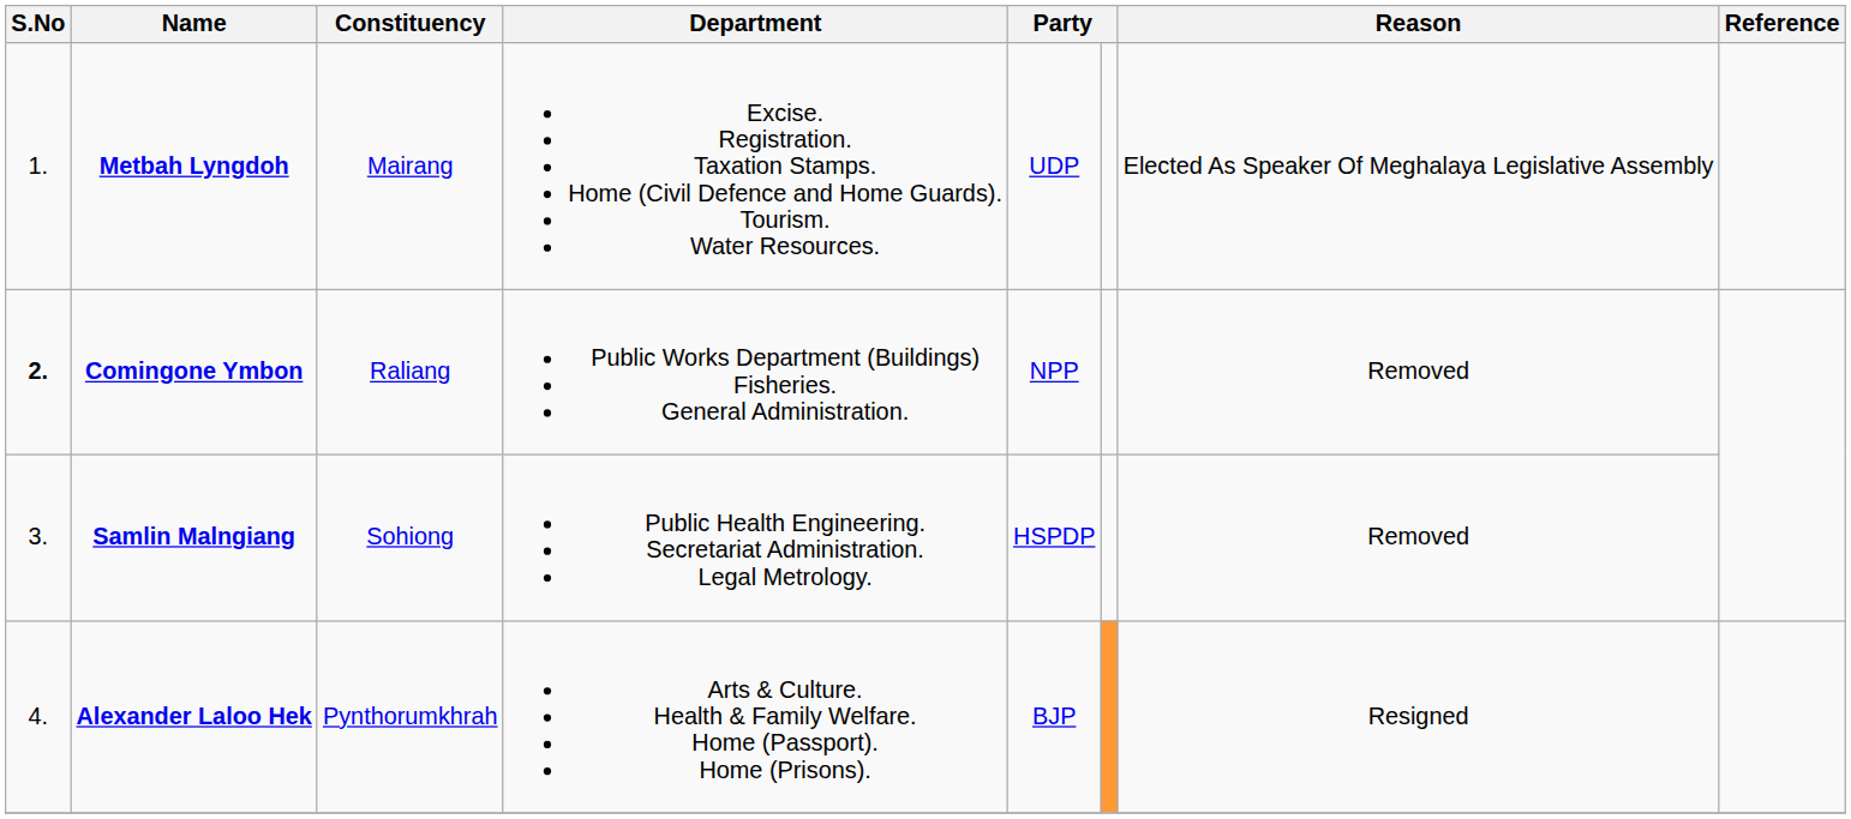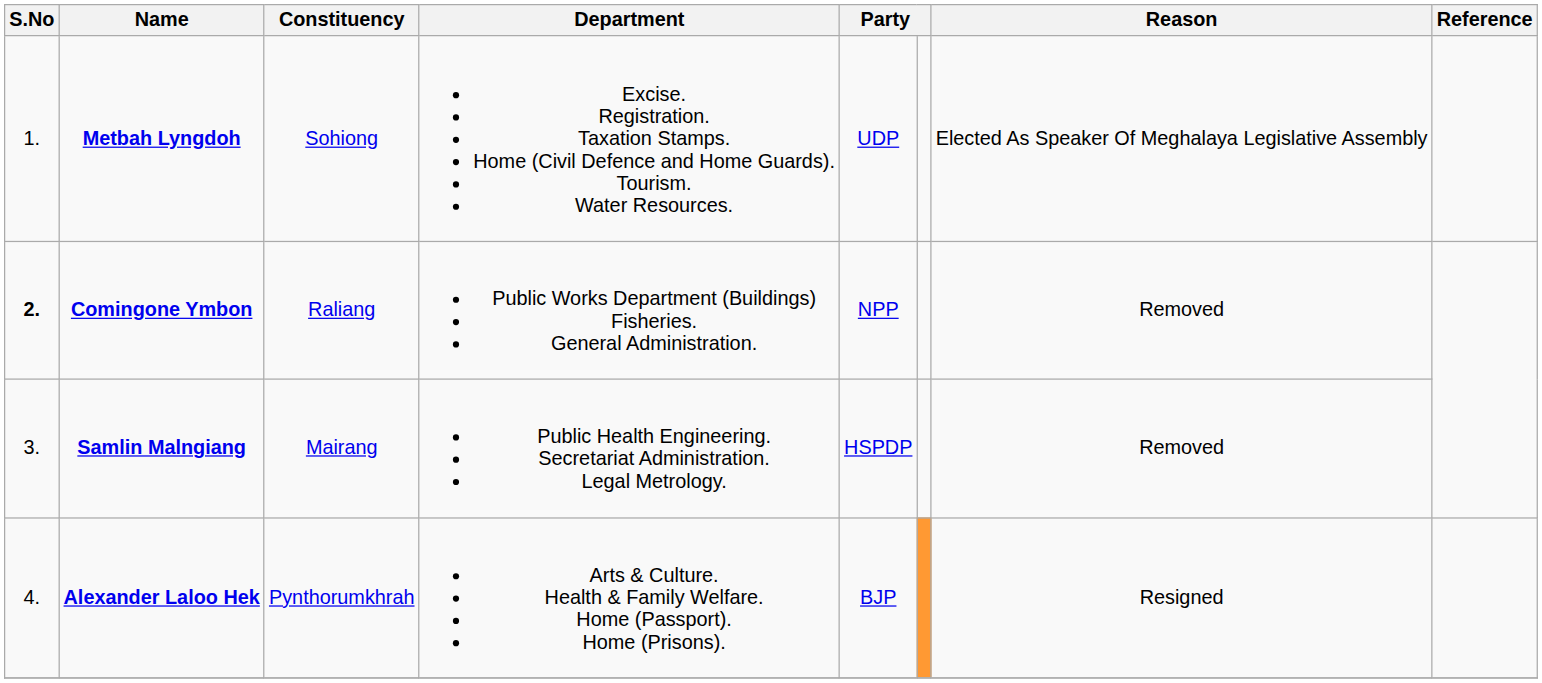Metbah Lyngdoh | Constituency: Mairang -> Sohiong
Samlin Malngiang | Constituency: Sohiong -> Mairang
